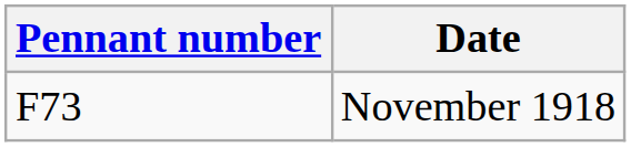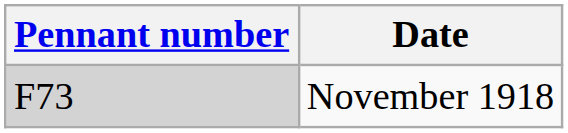November 1918 | Pennant number: no background -> lightgrey background
